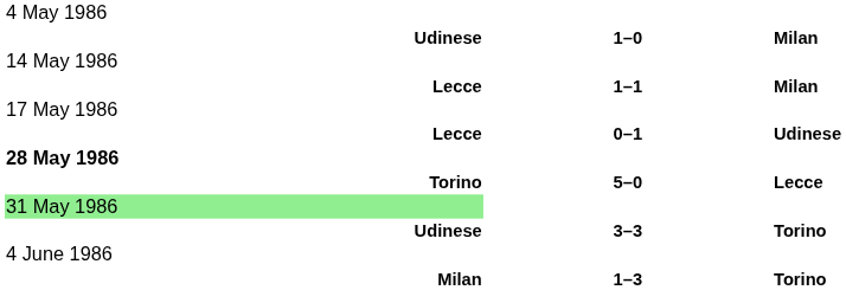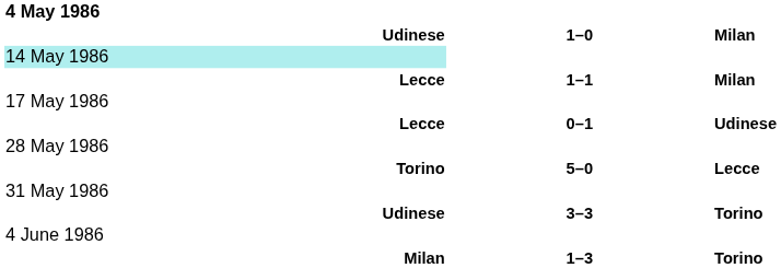4 May 1986 | column 1: normal -> bold
14 May 1986 | column 1: no background -> paleturquoise background
28 May 1986 | column 1: bold -> normal
31 May 1986 | column 1: lightgreen background -> no background
